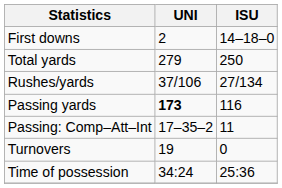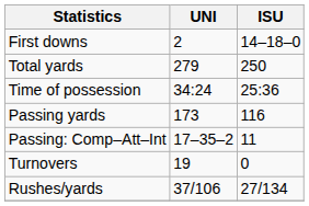rows swapped: Rushes/yards <-> Time of possession
Passing yards | UNI: bold -> normal
